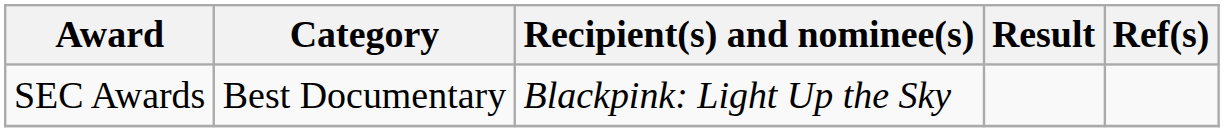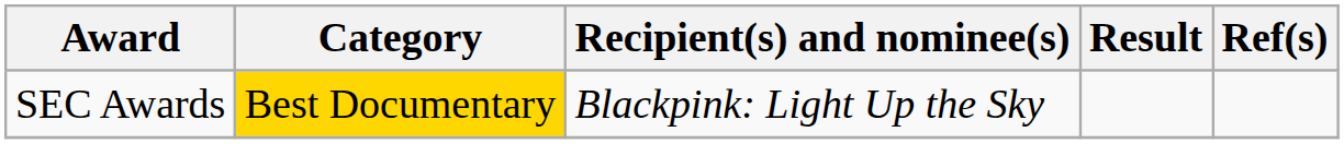SEC Awards | Category: no background -> gold background
